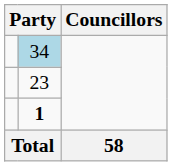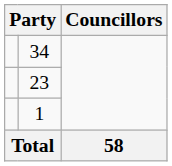34 | column 2: lightblue background -> no background
1 | column 2: bold -> normal
